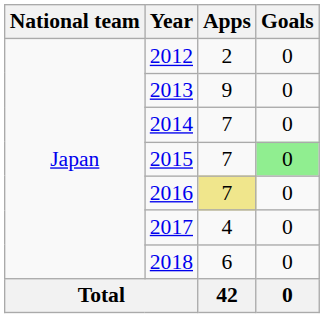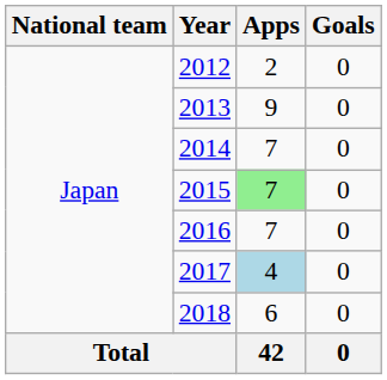2015 | Apps: no background -> lightgreen background
2015 | Goals: lightgreen background -> no background
2016 | Apps: khaki background -> no background
2017 | Apps: no background -> lightblue background
